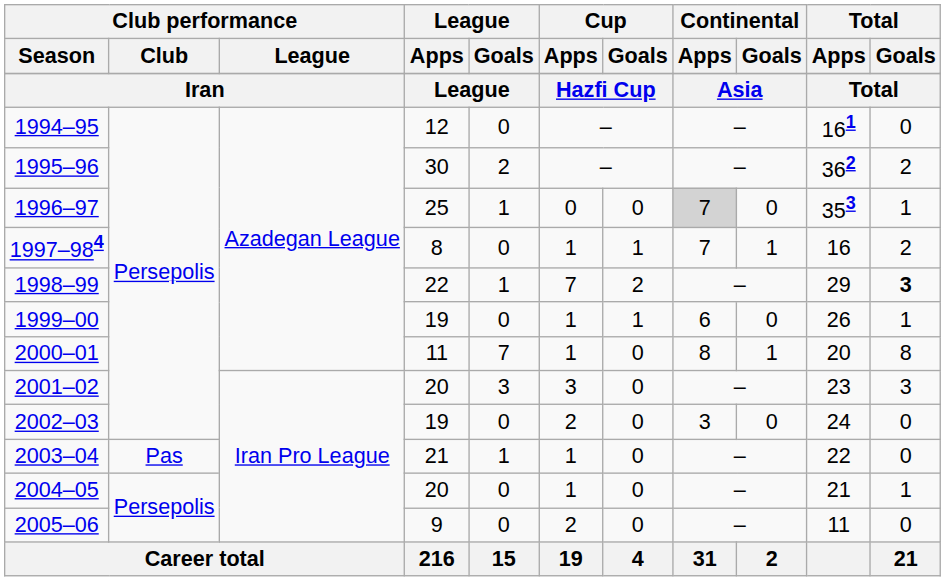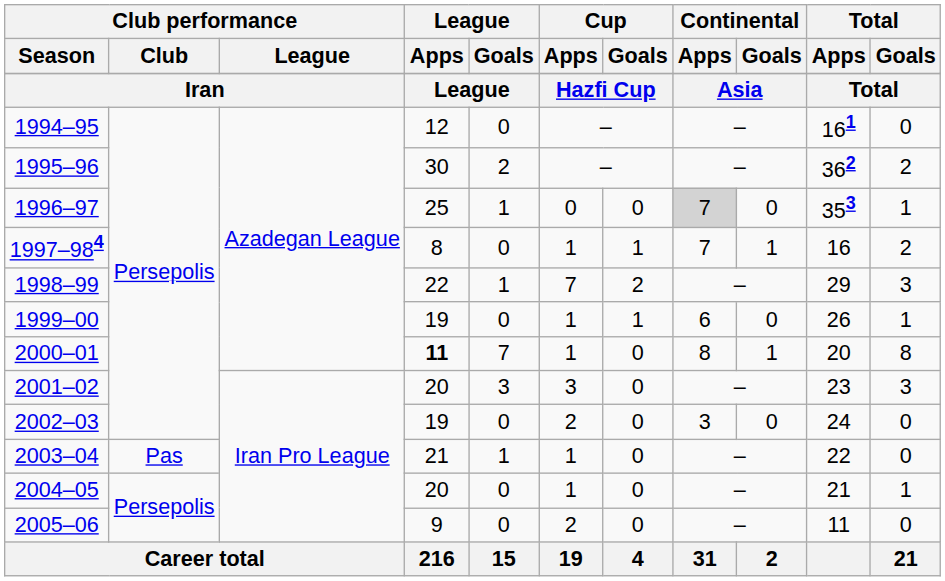1998–99 | Total / Goals: bold -> normal
2000–01 | League / Apps: normal -> bold
